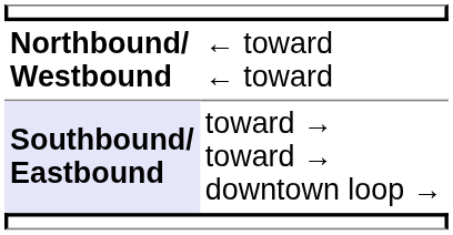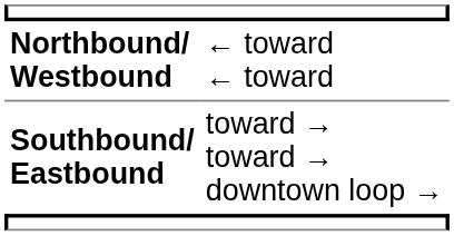row 2 | column 1: lavender background -> no background
